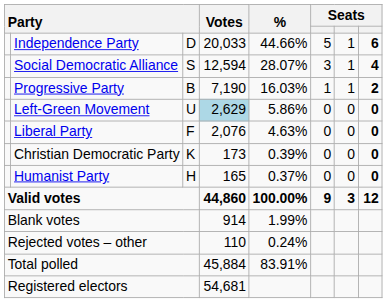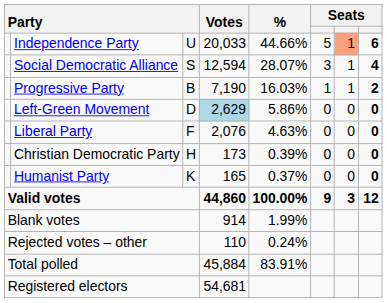Independence Party | column 3: D -> U
Independence Party | column 7: no background -> lightsalmon background
Left-Green Movement | column 3: U -> D
Christian Democratic Party | column 3: K -> H
Humanist Party | column 3: H -> K
